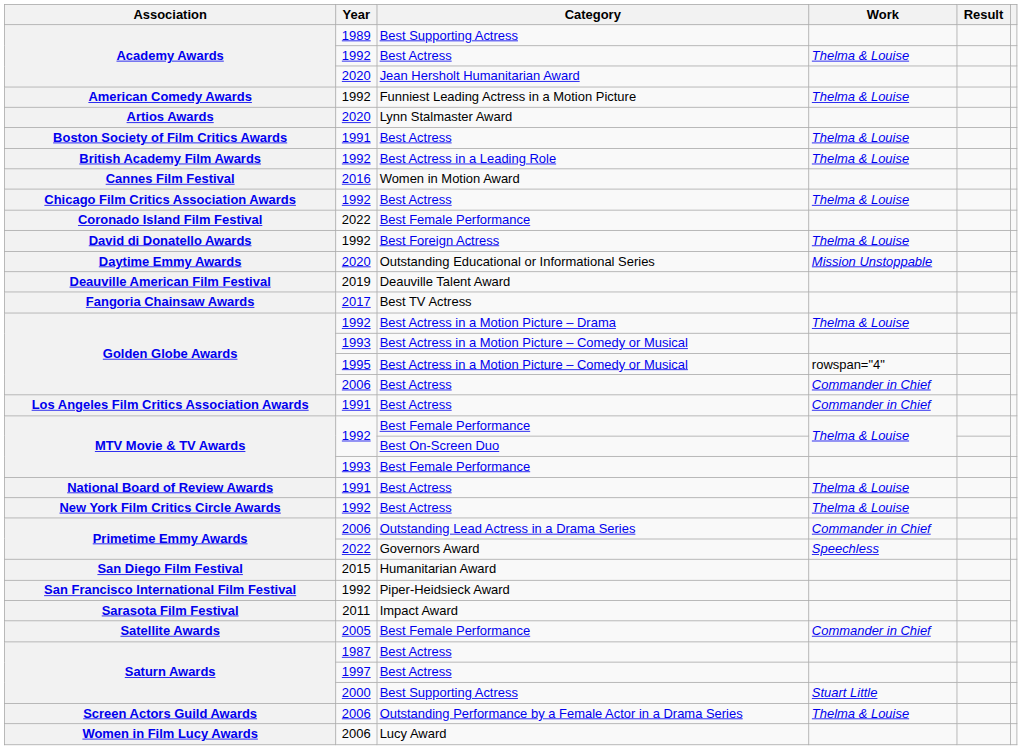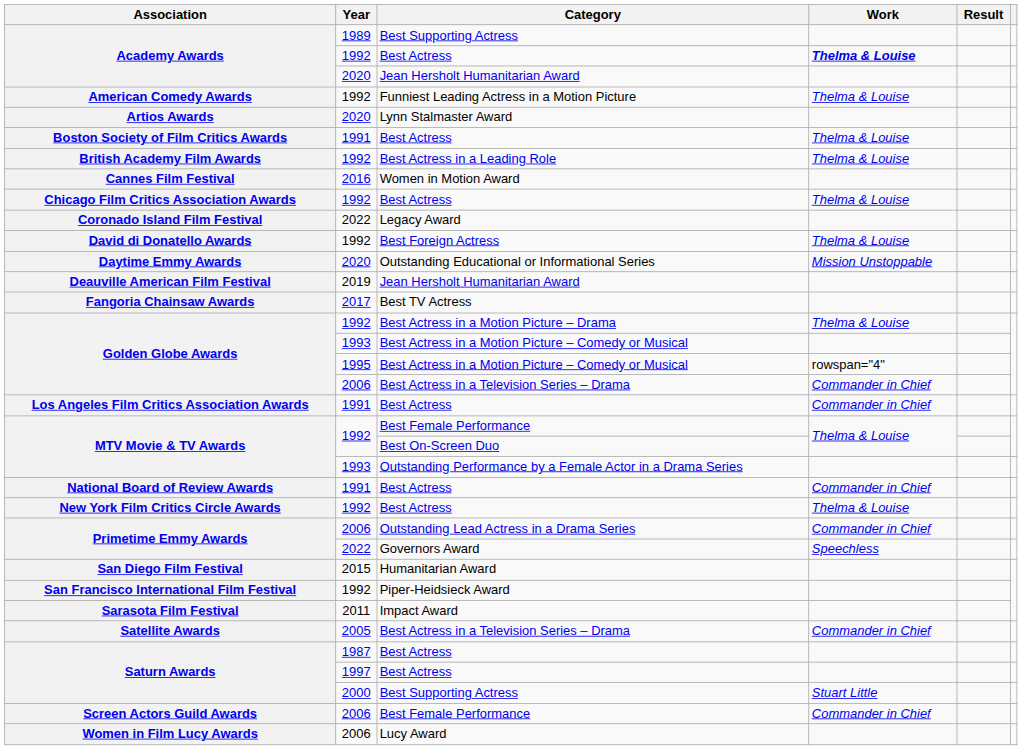Academy Awards / 1992 | Work: normal -> bold
Coronado Island Film Festival | Category: Best Female Performance -> Legacy Award
Deauville American Film Festival | Category: Deauville Talent Award -> Jean Hersholt Humanitarian Award
Golden Globe Awards / 2006 | Category: Best Actress -> Best Actress in a Television Series – Drama
MTV Movie & TV Awards / 1993 | Category: Best Female Performance -> Outstanding Performance by a Female Actor in a Drama Series
National Board of Review Awards | Work: Thelma & Louise -> Commander in Chief
Satellite Awards | Category: Best Female Performance -> Best Actress in a Television Series – Drama
Screen Actors Guild Awards | Category: Outstanding Performance by a Female Actor in a Drama Series -> Best Female Performance
Screen Actors Guild Awards | Work: Thelma & Louise -> Commander in Chief
